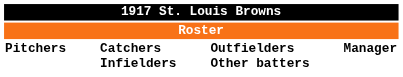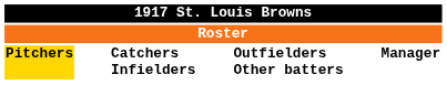Pitchers | column 1: no background -> gold background
